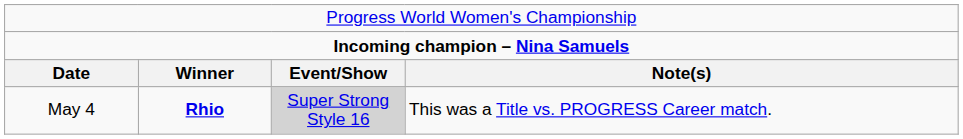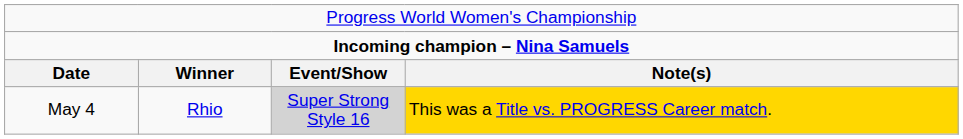May 4 | column 2: bold -> normal
May 4 | column 4: no background -> gold background
